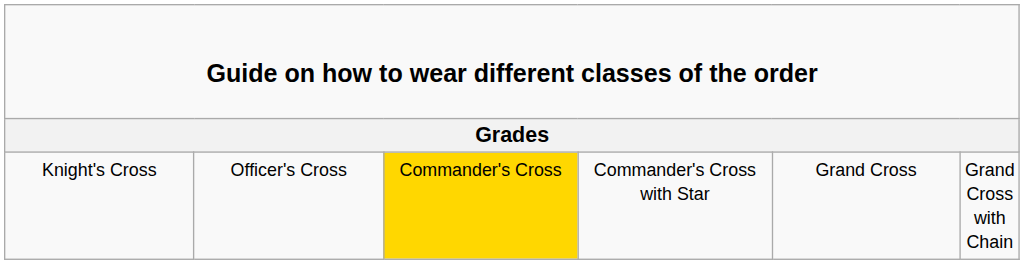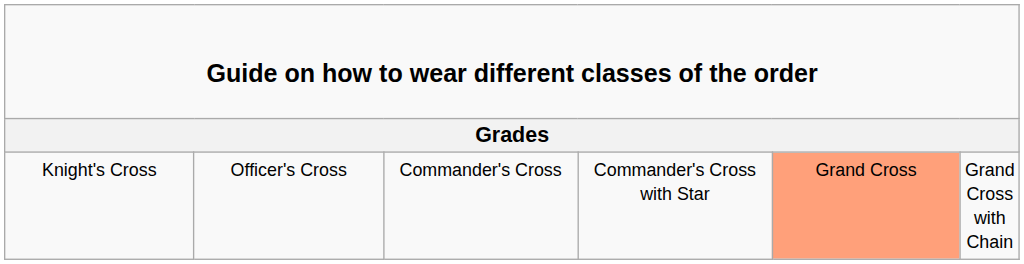Knight's Cross | column 3: gold background -> no background
Knight's Cross | column 5: no background -> lightsalmon background
